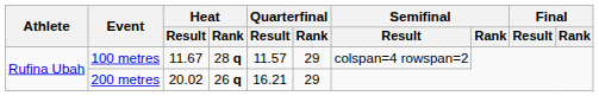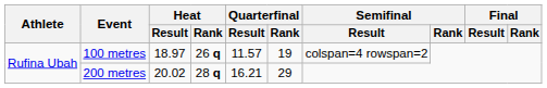100 metres | Heat / Result: 11.67 -> 18.97
100 metres | Heat / Rank: 28 q -> 26 q
100 metres | Quarterfinal / Rank: 29 -> 19
200 metres | Heat / Rank: 26 q -> 28 q
